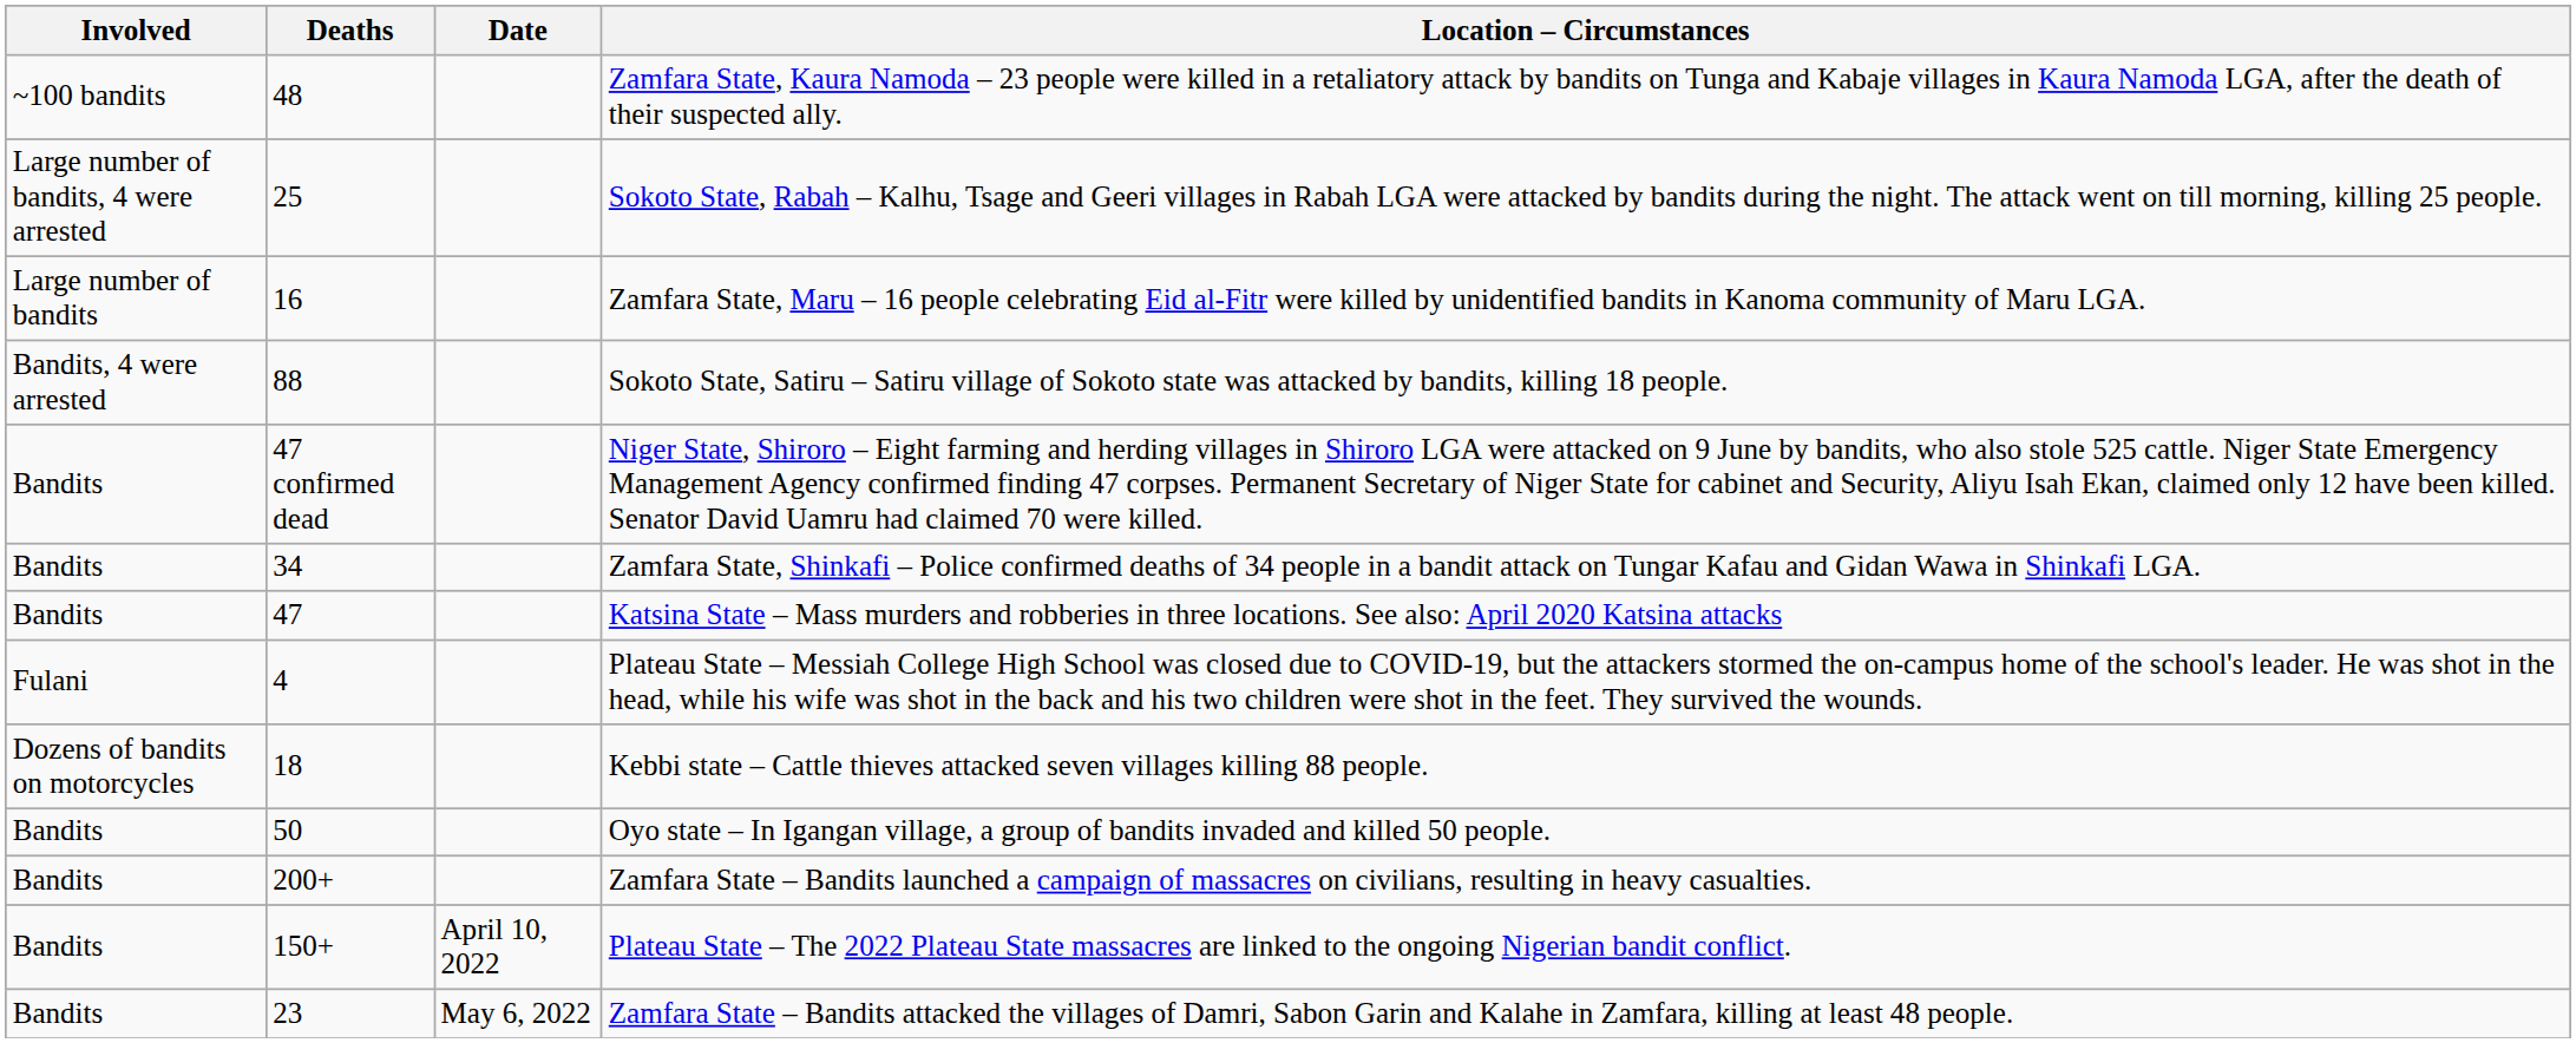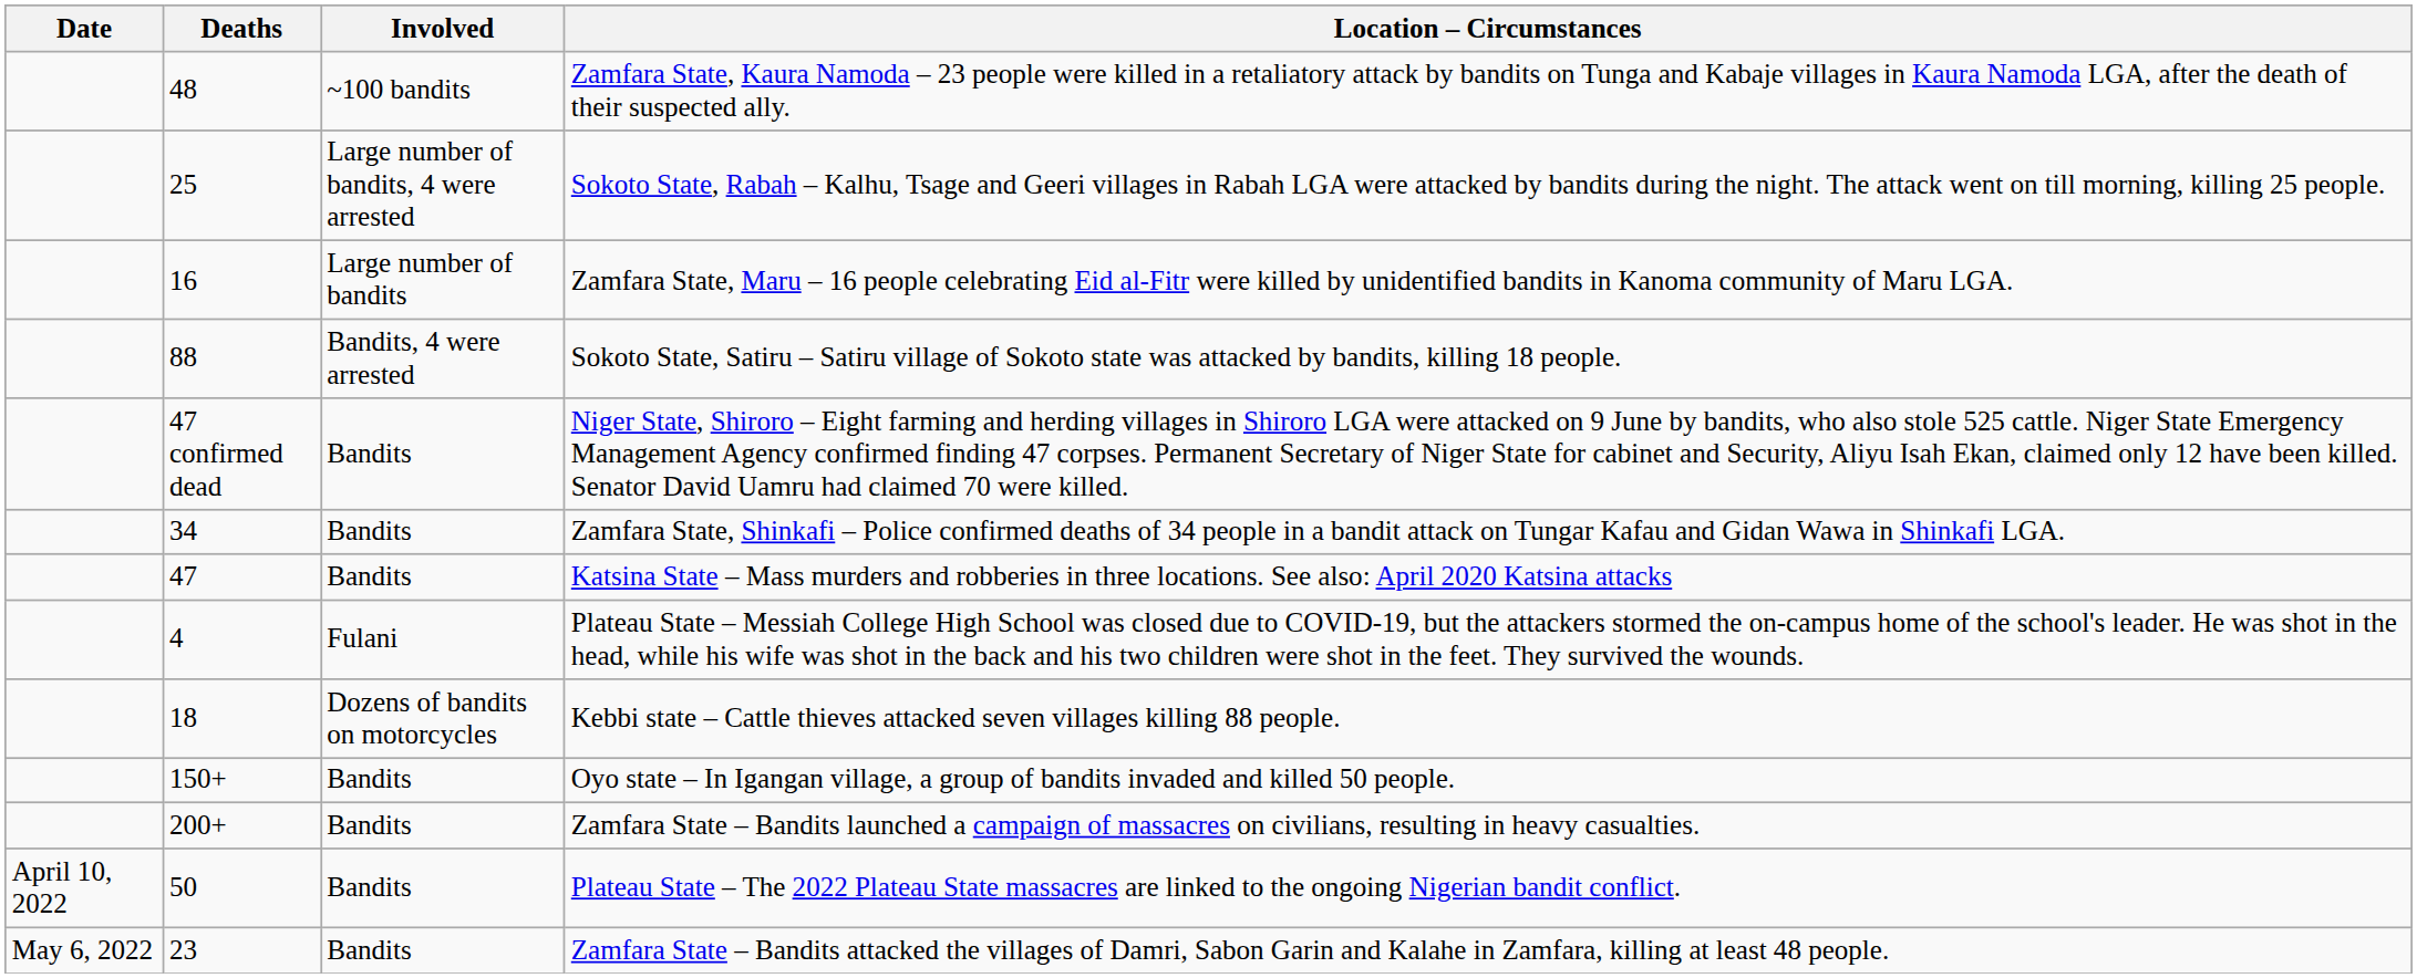columns swapped: Date <-> Involved
row 11 | Deaths: 50 -> 150+
row 13 | Deaths: 150+ -> 50
